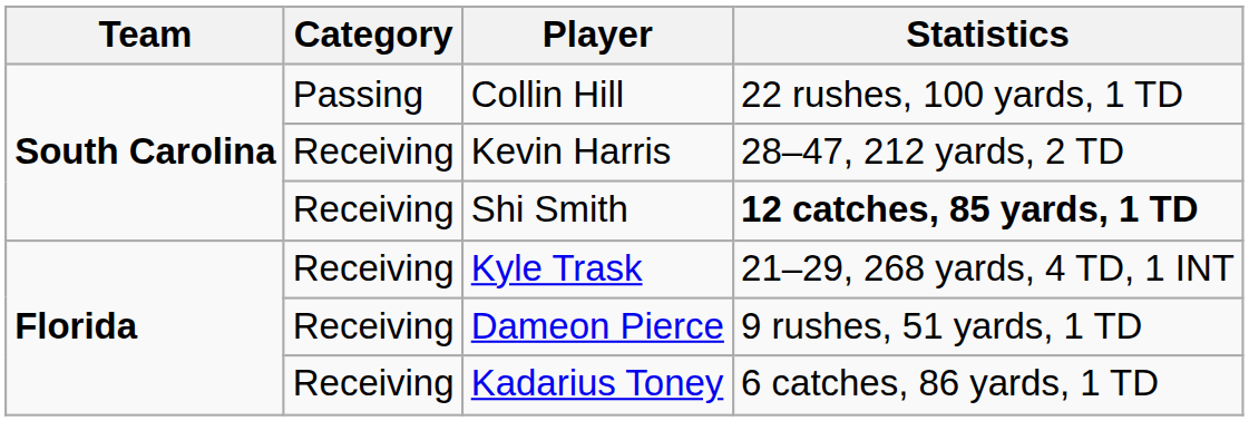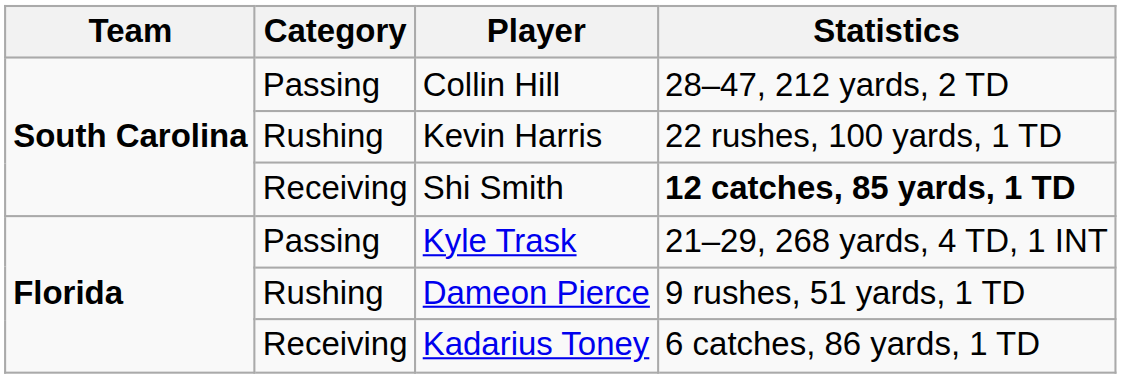Collin Hill | Statistics: 22 rushes, 100 yards, 1 TD -> 28–47, 212 yards, 2 TD
Kevin Harris | Category: Receiving -> Rushing
Kevin Harris | Statistics: 28–47, 212 yards, 2 TD -> 22 rushes, 100 yards, 1 TD
Kyle Trask | Category: Receiving -> Passing
Dameon Pierce | Category: Receiving -> Rushing
